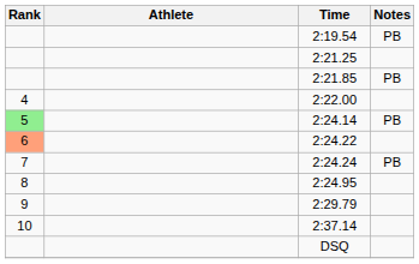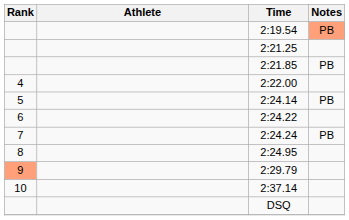2:19.54 | Notes: no background -> lightsalmon background
2:24.14 | Rank: lightgreen background -> no background
2:24.22 | Rank: lightsalmon background -> no background
2:29.79 | Rank: no background -> lightsalmon background
